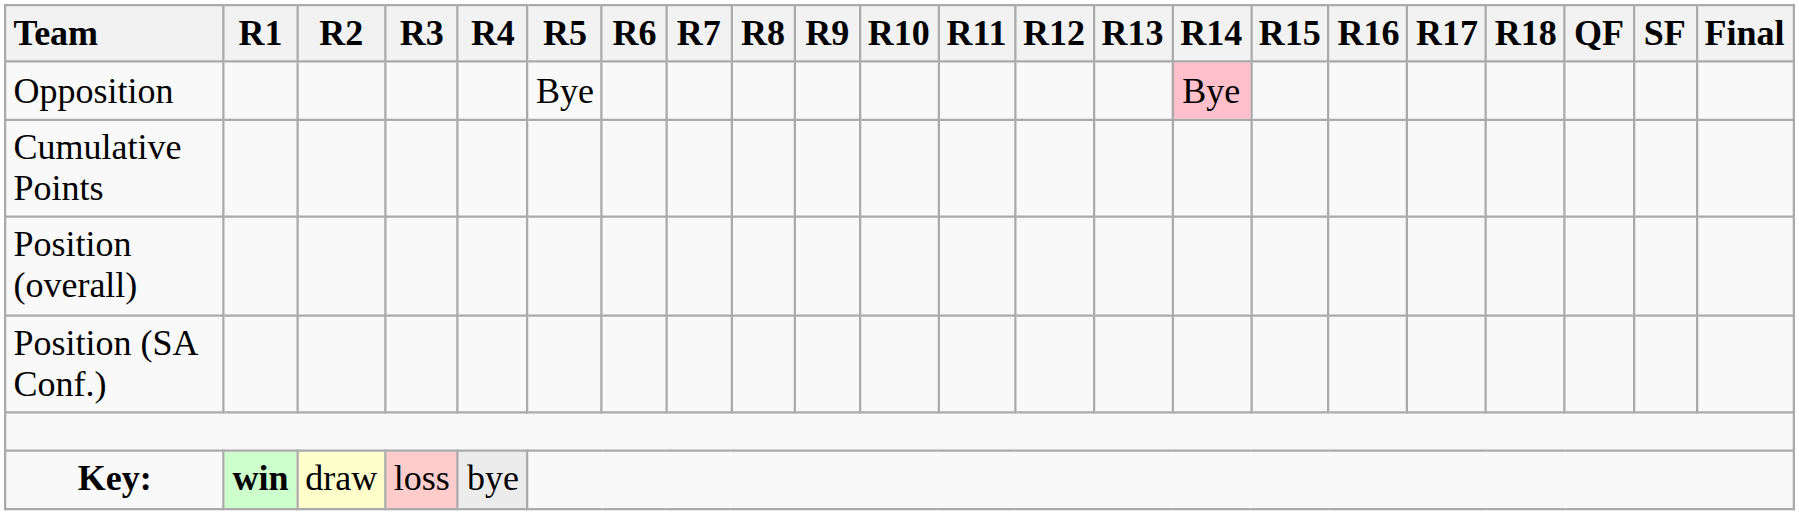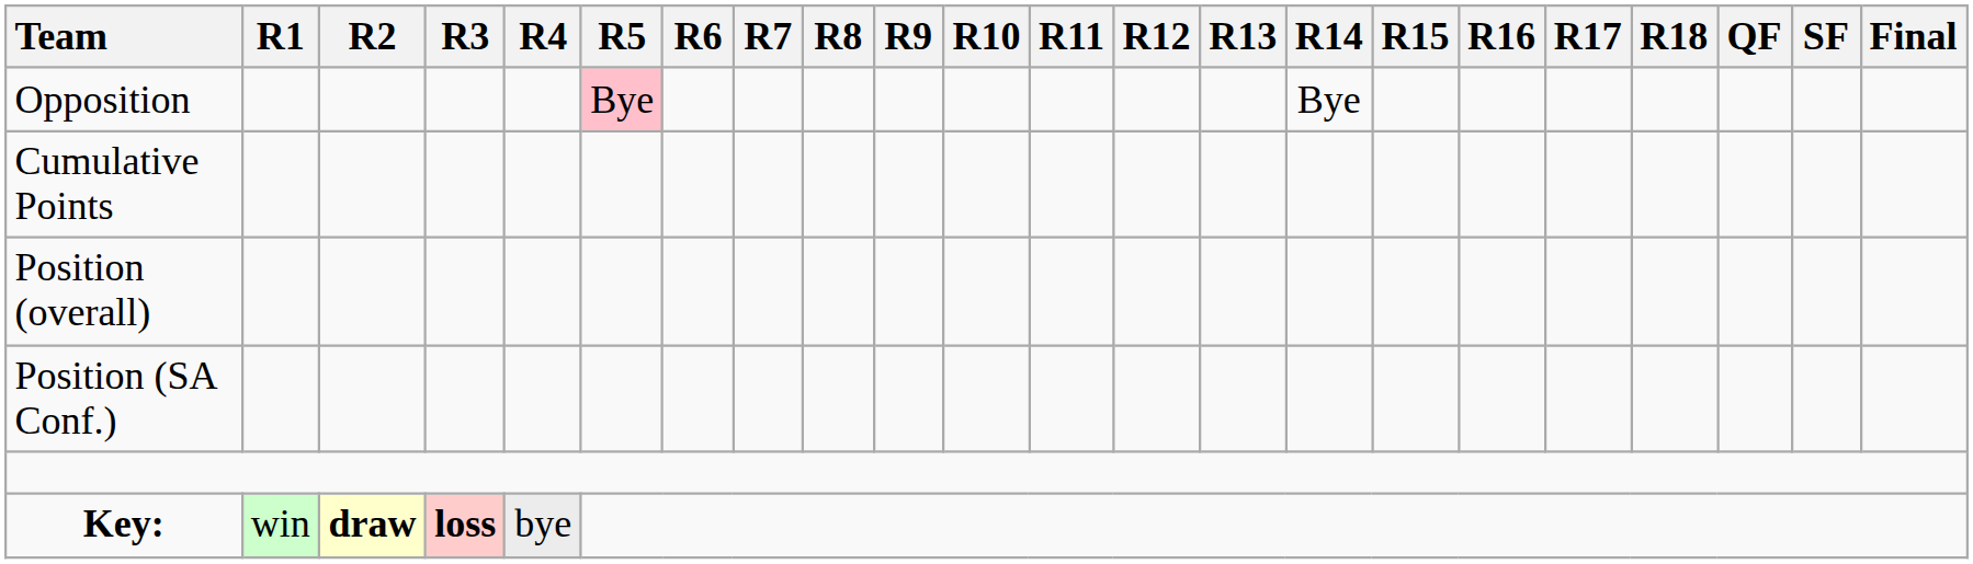Opposition | R5: no background -> pink background
Opposition | R14: pink background -> no background
Key: | R1: bold -> normal
Key: | R2: normal -> bold
Key: | R3: normal -> bold
